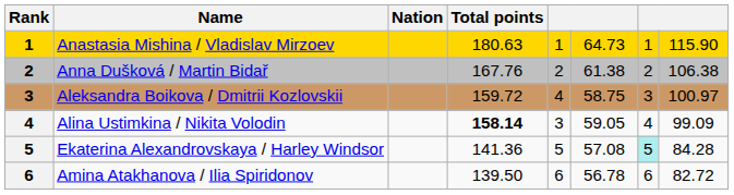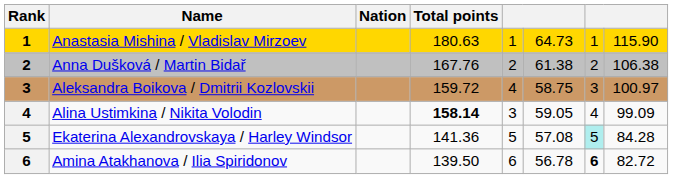Amina Atakhanova / Ilia Spiridonov | column 7: normal -> bold
